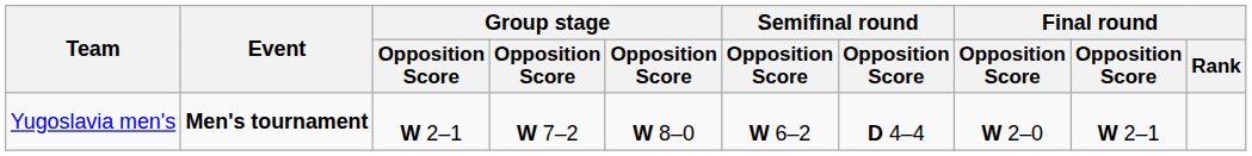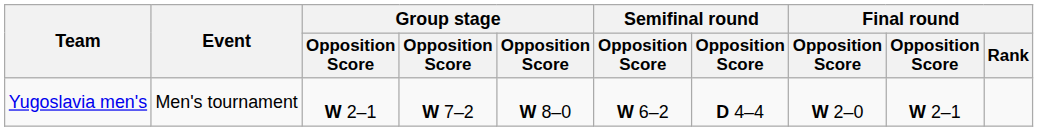Yugoslavia men's | Event: bold -> normal
